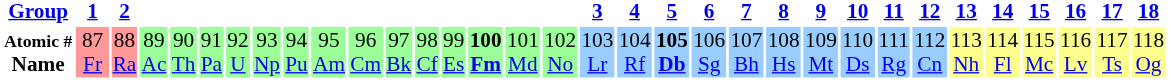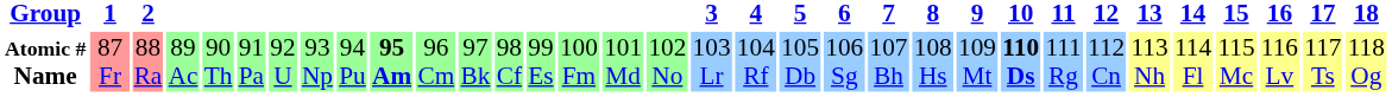Atomic # Name | column 10: normal -> bold
Atomic # Name | column 15: bold -> normal
Atomic # Name | 5: bold -> normal
Atomic # Name | 10: normal -> bold
